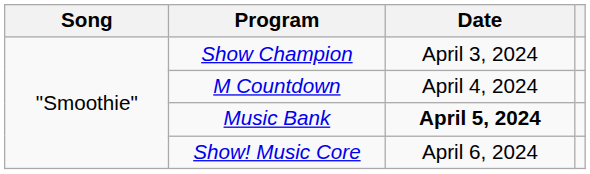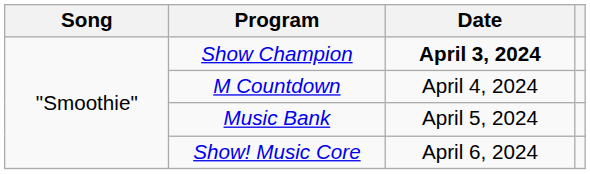Show Champion | Date: normal -> bold
Music Bank | Date: bold -> normal
